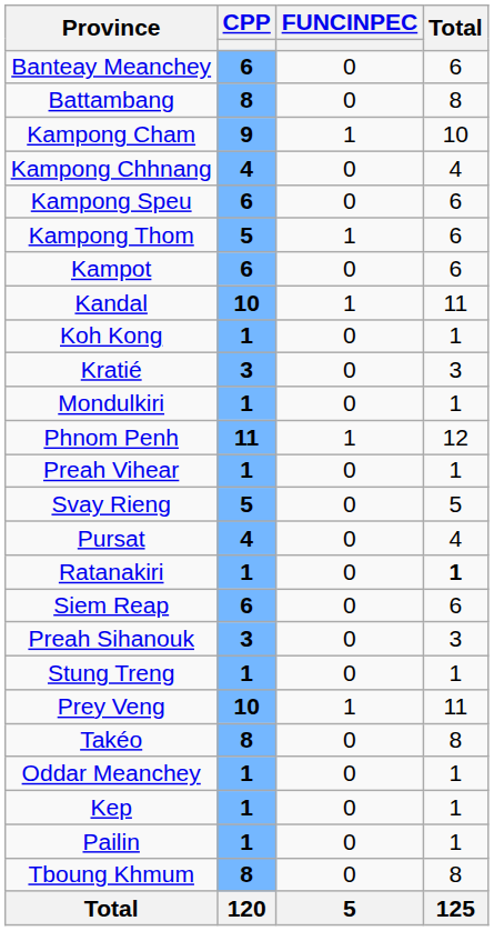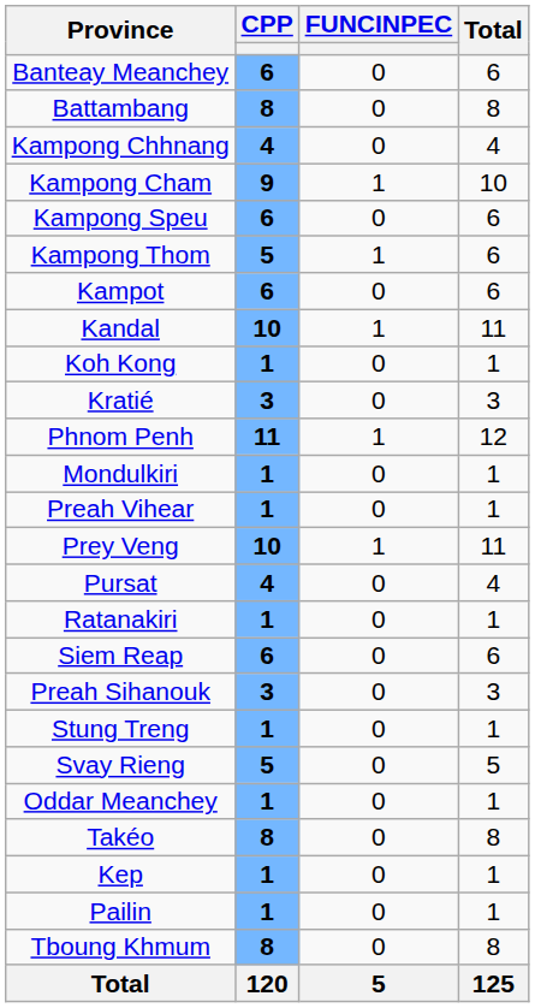rows swapped: Kampong Cham <-> Kampong Chhnang
rows swapped: Mondulkiri <-> Phnom Penh
rows swapped: Prey Veng <-> Svay Rieng
Ratanakiri | Total: bold -> normal
rows swapped: Takéo <-> Oddar Meanchey
